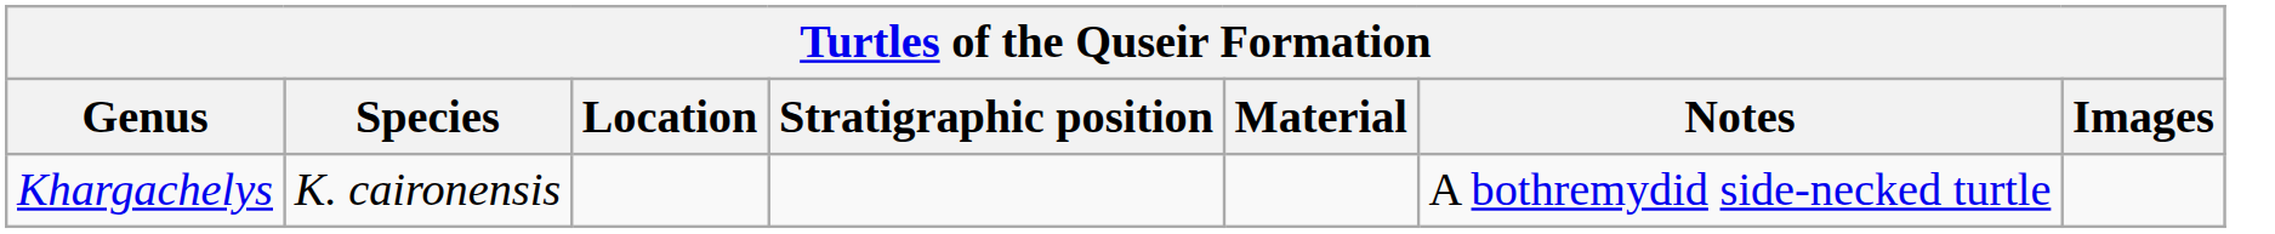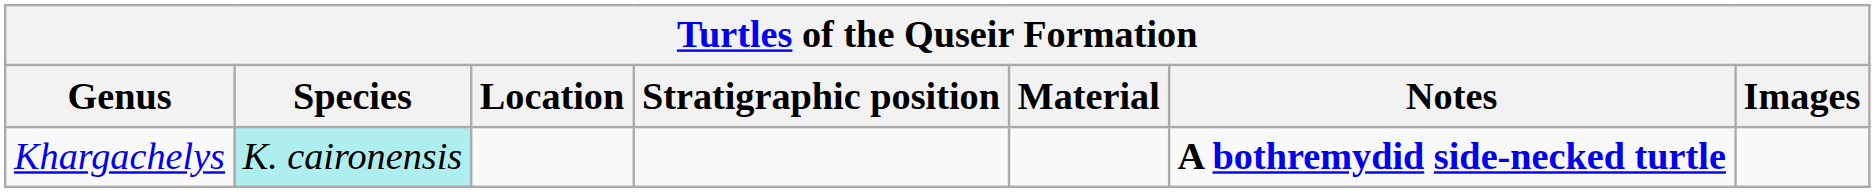Khargachelys | Species: no background -> paleturquoise background
Khargachelys | Notes: normal -> bold
